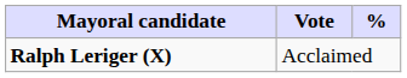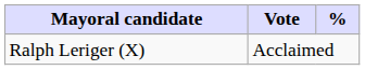Ralph Leriger (X) | Mayoral candidate: bold -> normal
